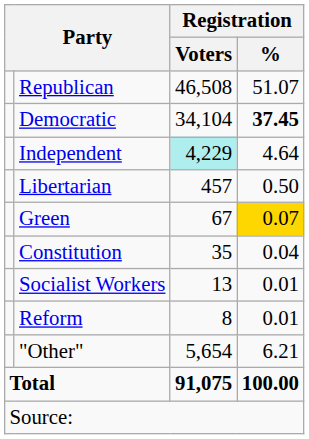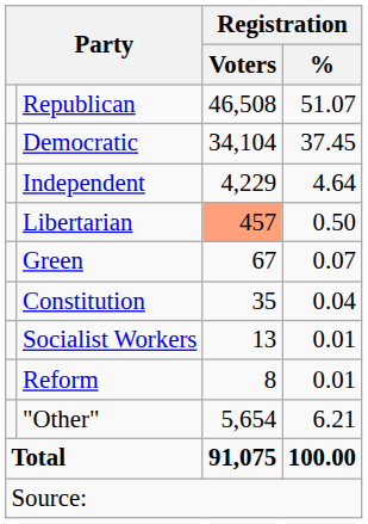Democratic | Registration / %: bold -> normal
Independent | Registration / Voters: paleturquoise background -> no background
Libertarian | Registration / Voters: no background -> lightsalmon background
Green | Registration / %: gold background -> no background
